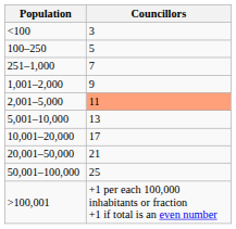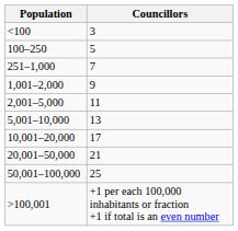2,001–5,000 | Councillors: lightsalmon background -> no background
